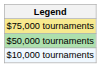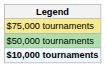row 4 | column 1: normal -> bold
